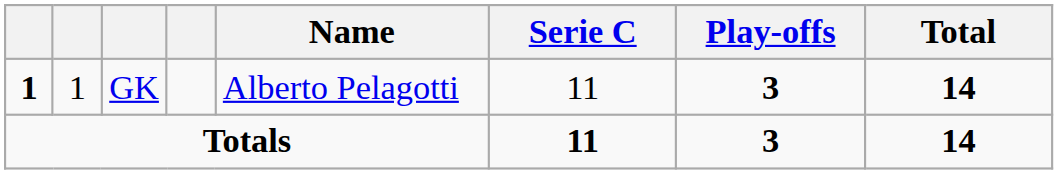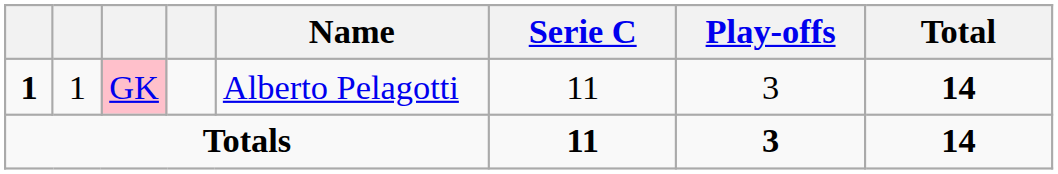row 2 | column 3: no background -> pink background
row 2 | Play-offs: bold -> normal
